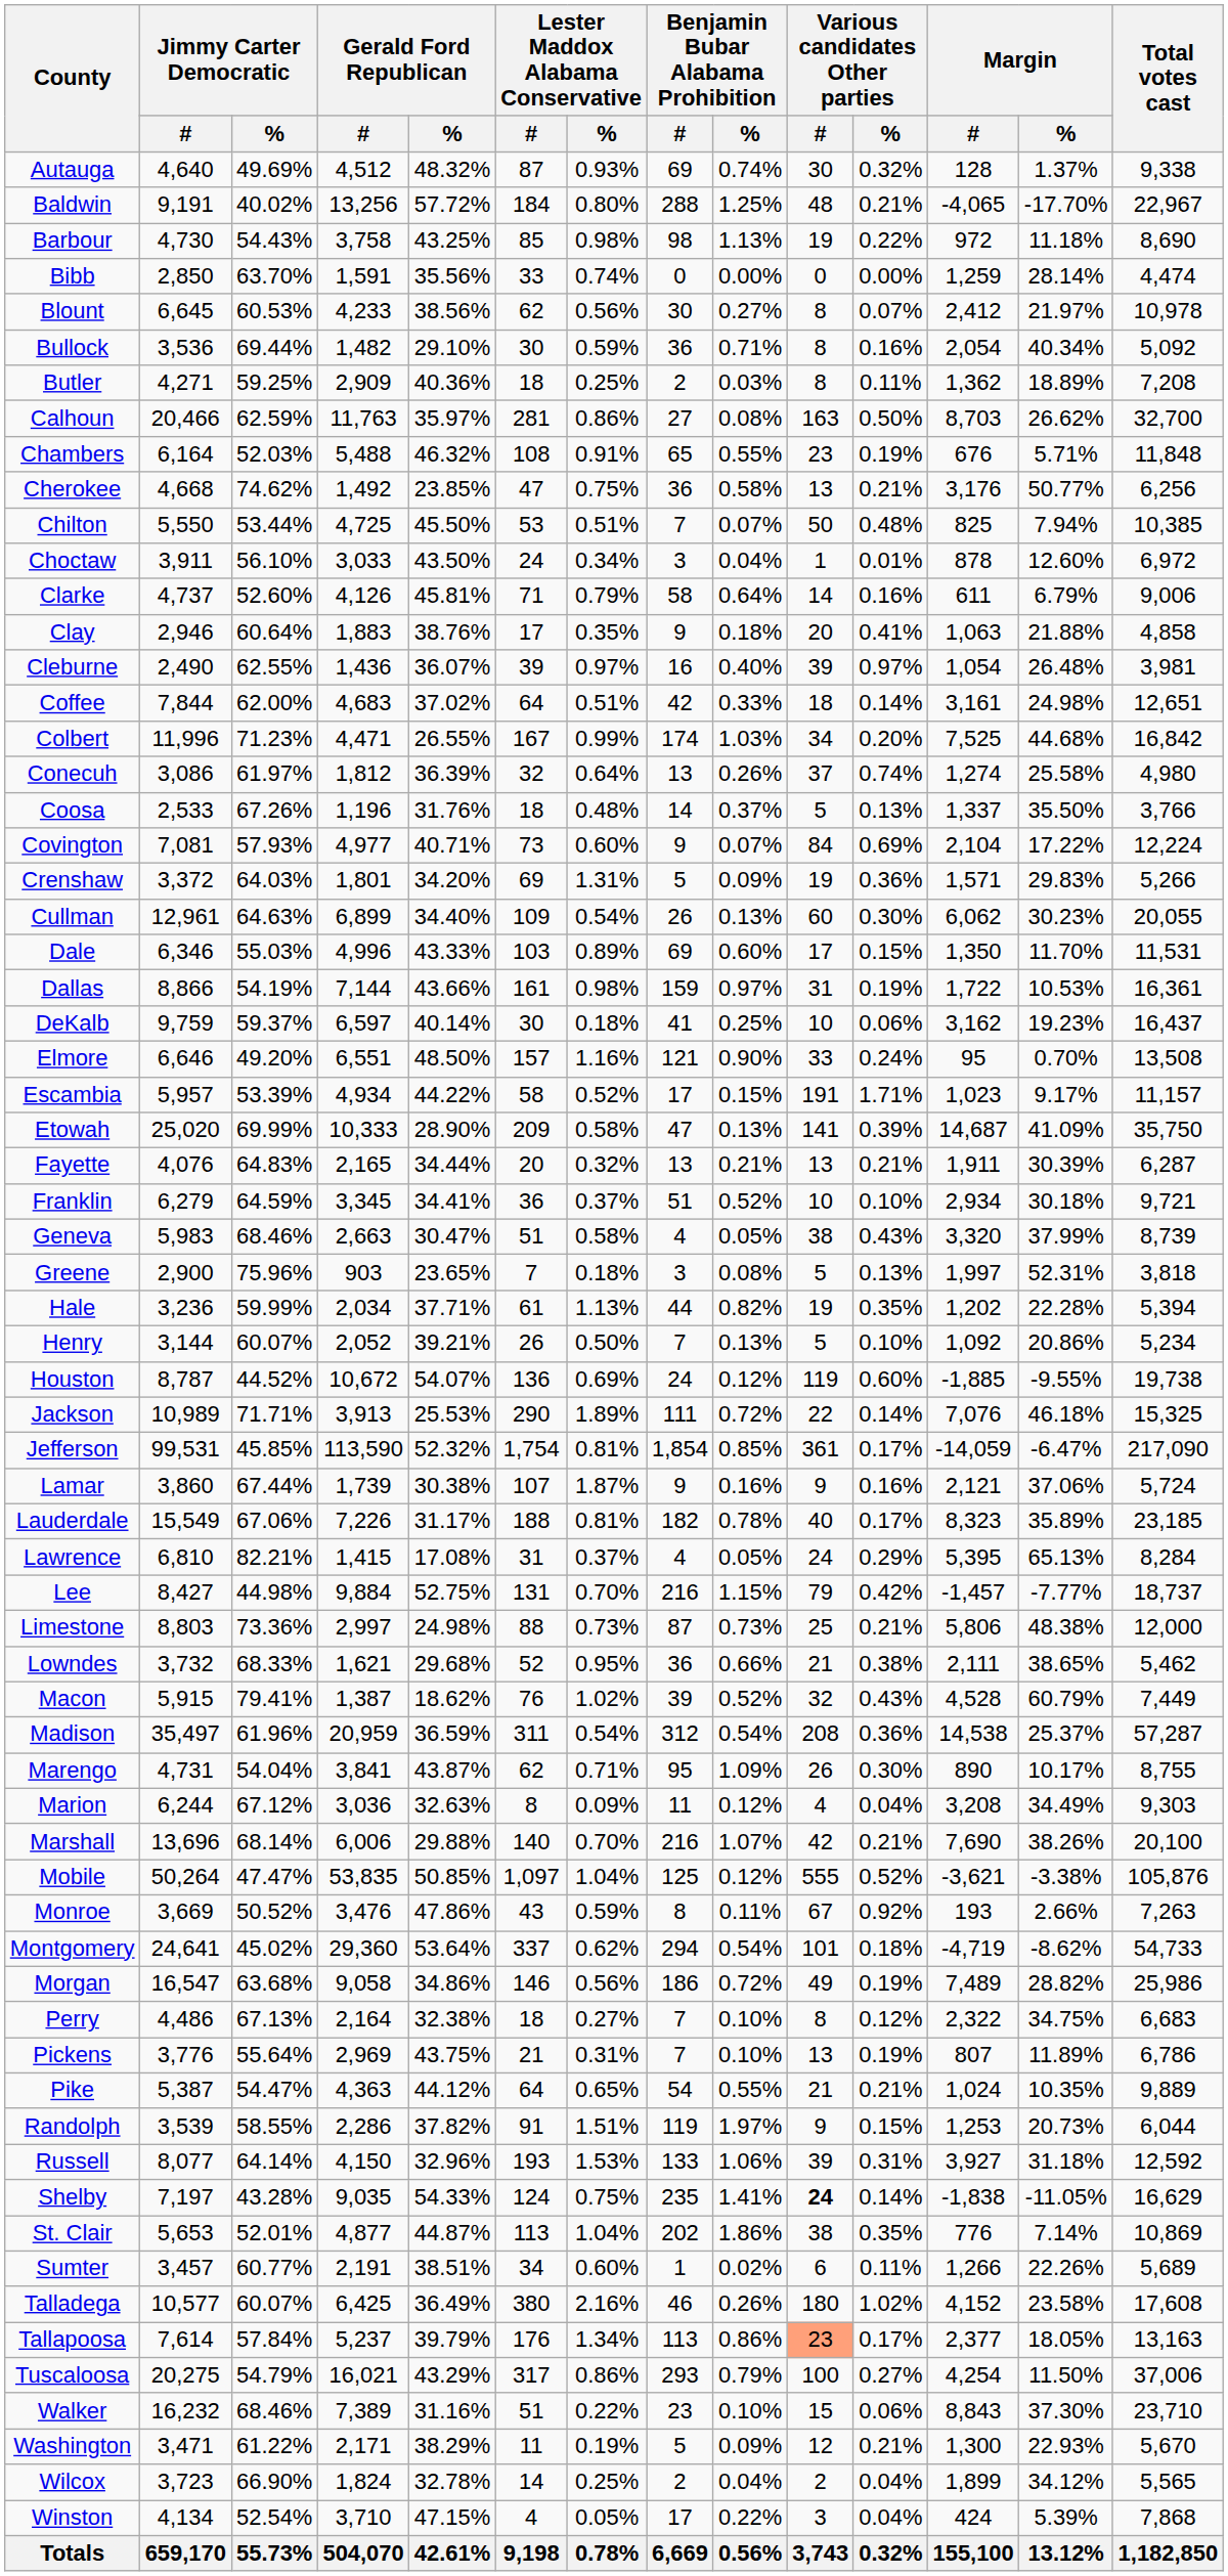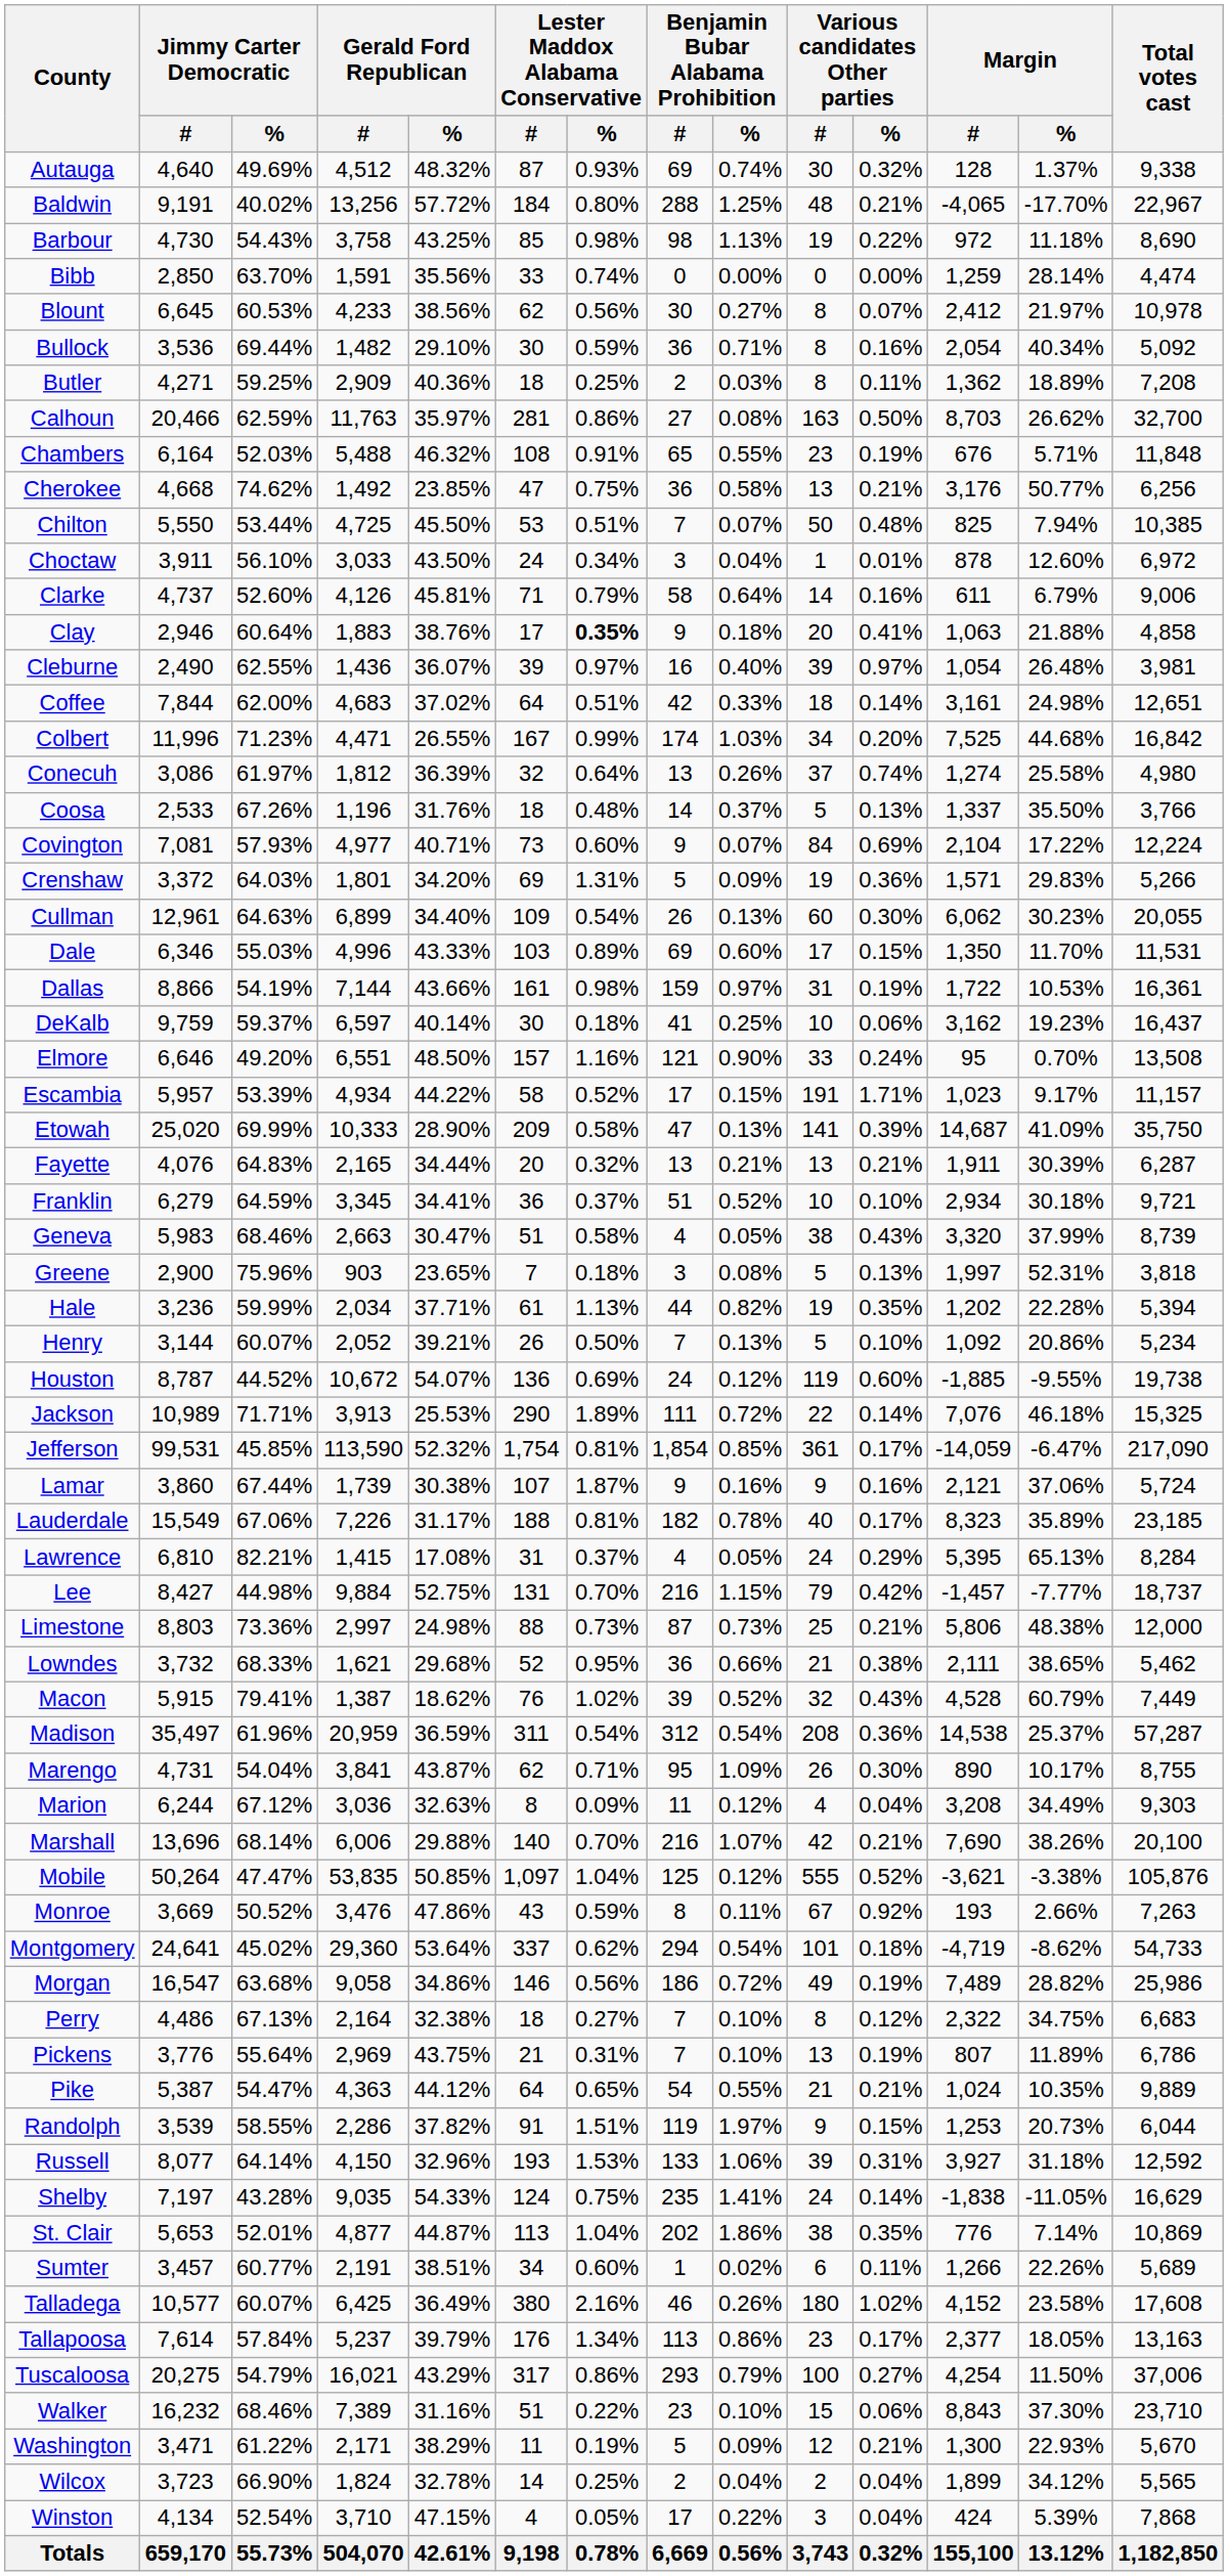Clay | Lester Maddox Alabama Conservative / %: normal -> bold
Shelby | Various candidates Other parties / #: bold -> normal
Tallapoosa | Various candidates Other parties / #: lightsalmon background -> no background
